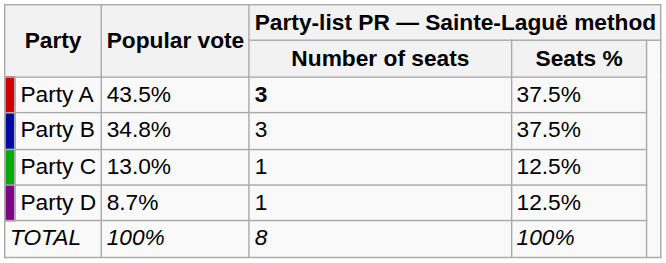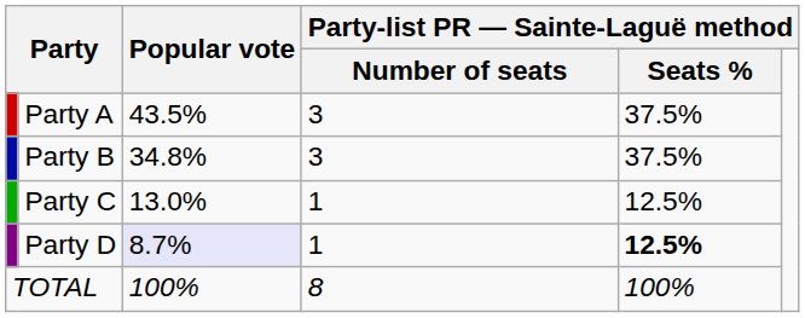Party A | column 4: bold -> normal
Party D | Popular vote: no background -> lavender background
Party D | column 5: normal -> bold
